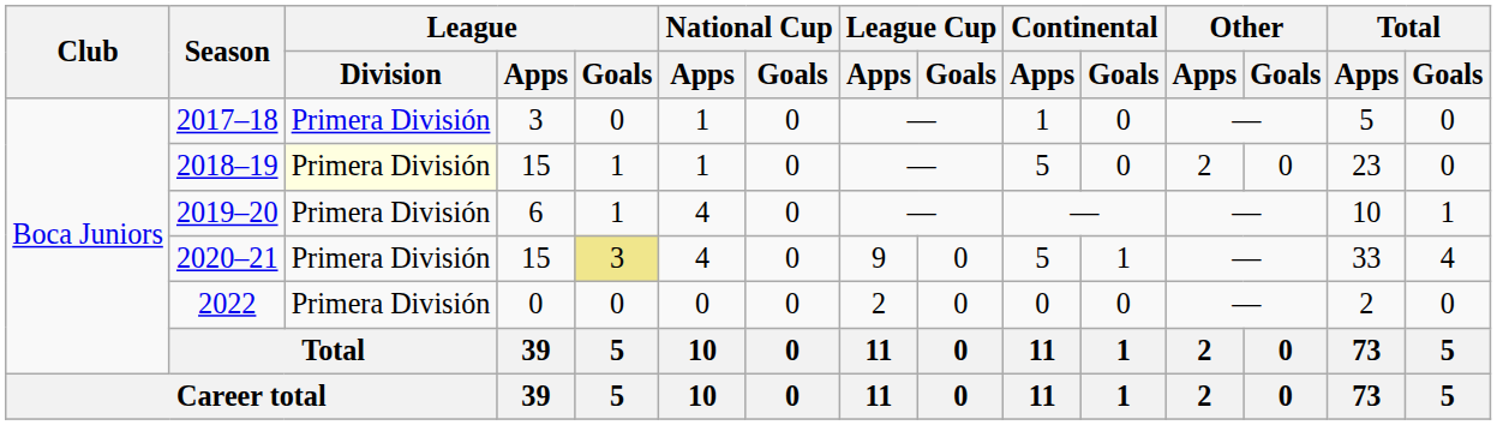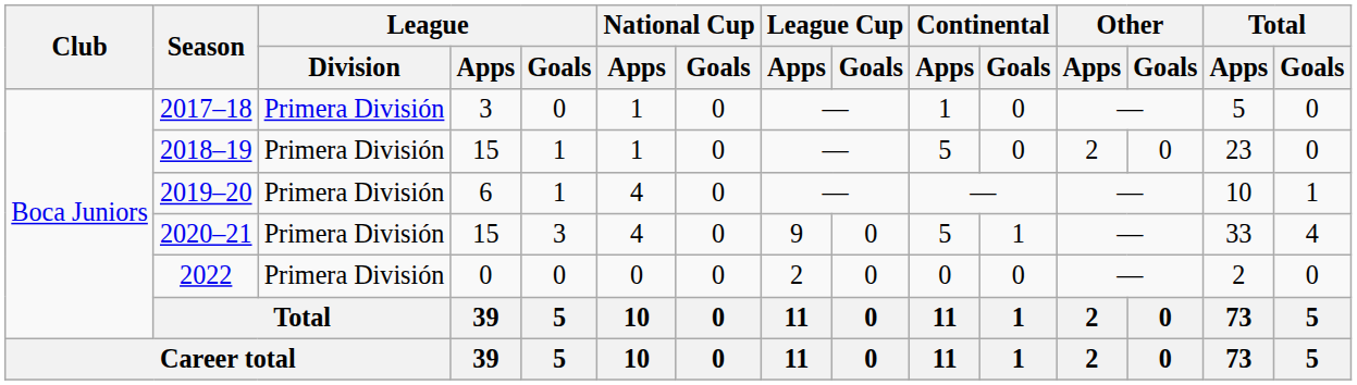2018–19 | League / Division: lightyellow background -> no background
2020–21 | League / Goals: khaki background -> no background
